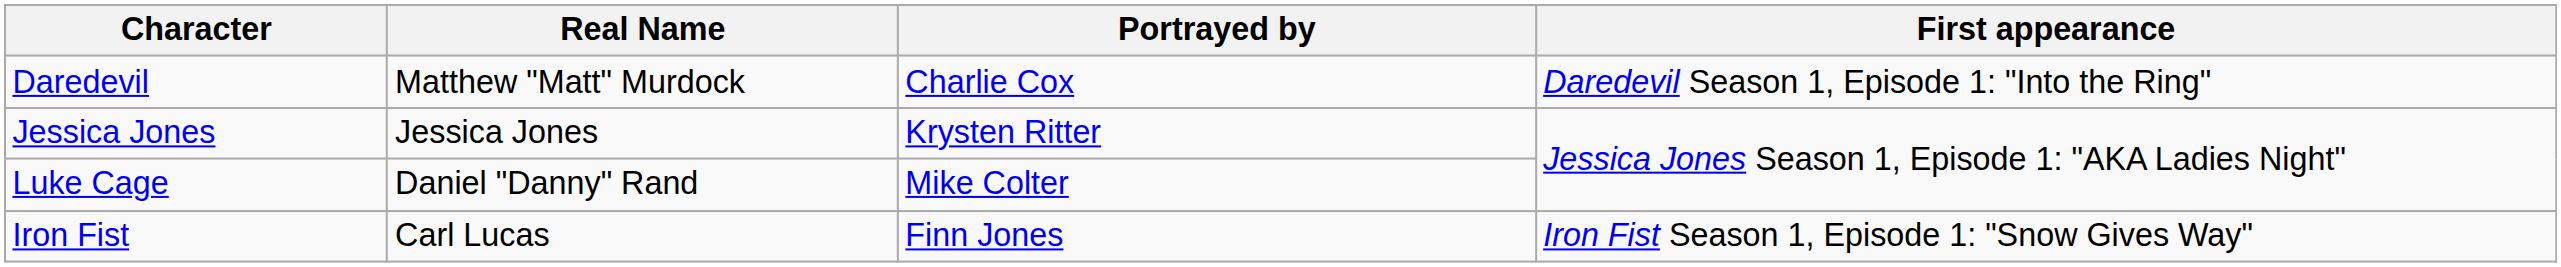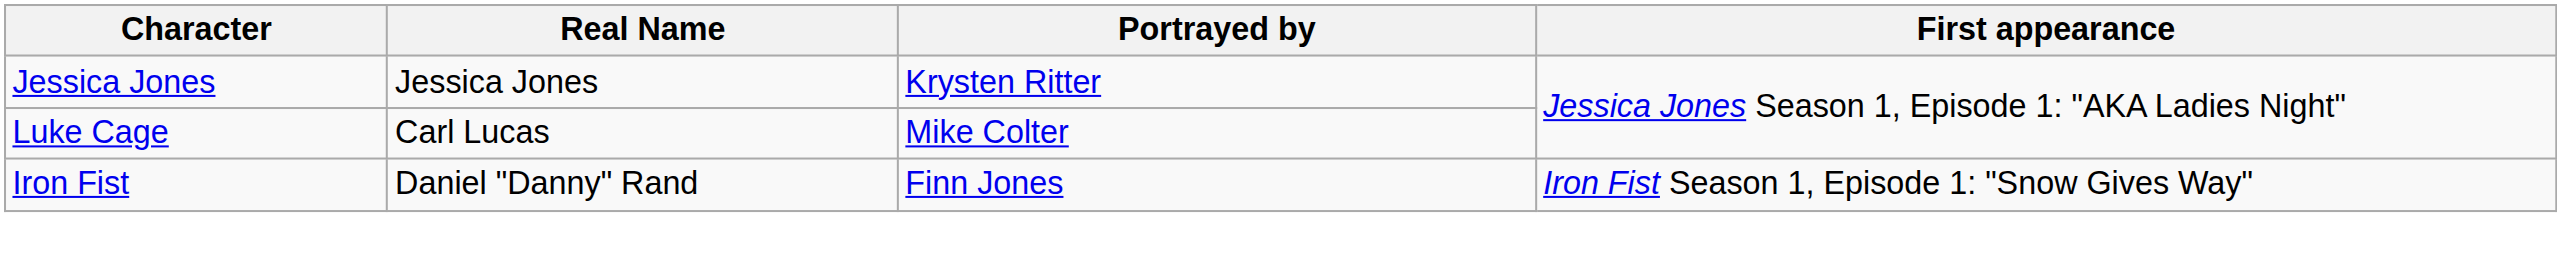- row: Daredevil | Matthew "Matt" Murdock | Charlie Cox | Daredevil Season 1, Episode 1: "Into the Ring"
Luke Cage | Real Name: Daniel "Danny" Rand -> Carl Lucas
Iron Fist | Real Name: Carl Lucas -> Daniel "Danny" Rand
